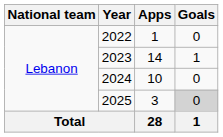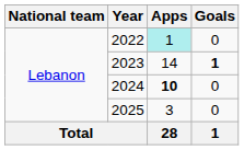2022 | Apps: no background -> paleturquoise background
2023 | Goals: normal -> bold
2024 | Apps: normal -> bold
2025 | Goals: lightgrey background -> no background
